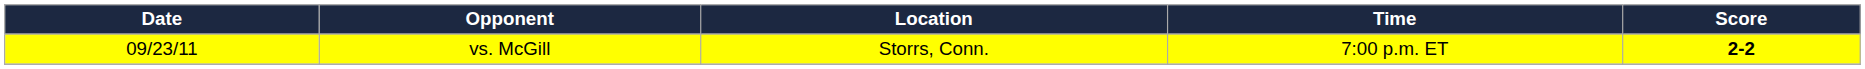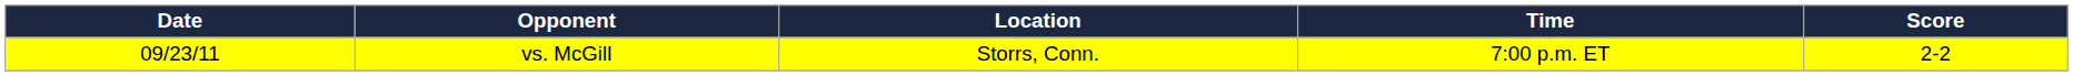vs. McGill | Score: bold -> normal
